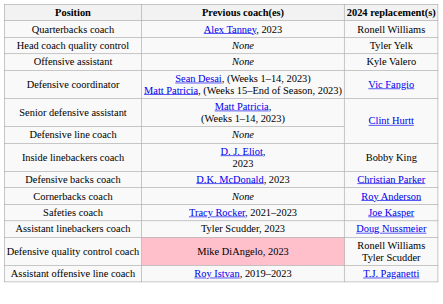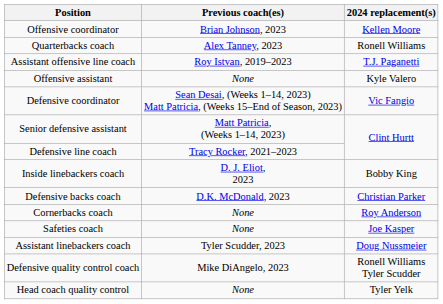+ row: Offensive coordinator | Brian Johnson, 2023 | Kellen Moore
rows swapped: Assistant offensive line coach <-> Head coach quality control
Defensive line coach | Previous coach(es): None -> Tracy Rocker, 2021–2023
Safeties coach | Previous coach(es): Tracy Rocker, 2021–2023 -> None
Defensive quality control coach | Previous coach(es): pink background -> no background
